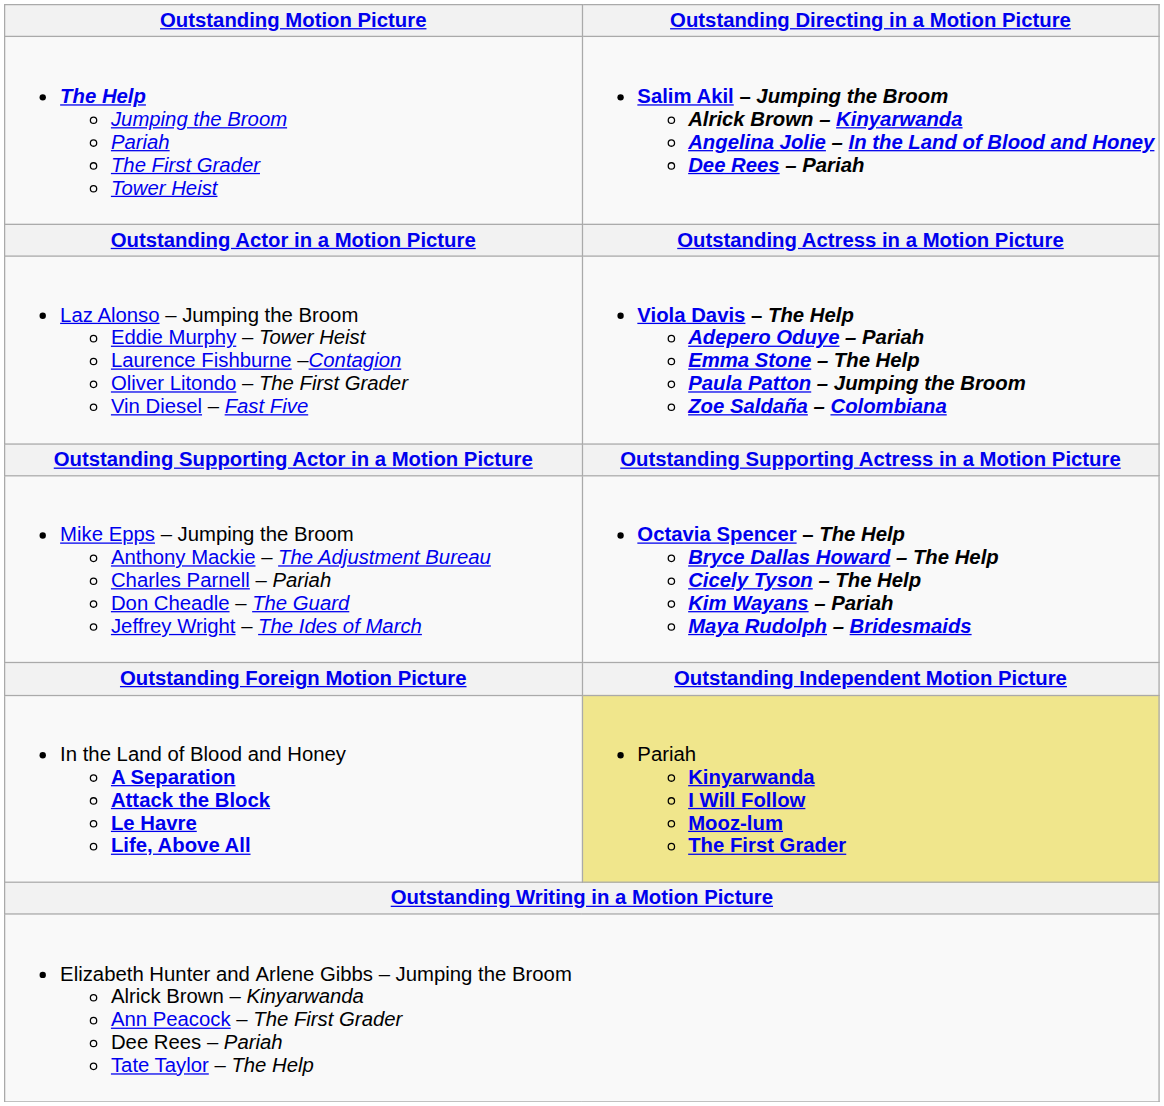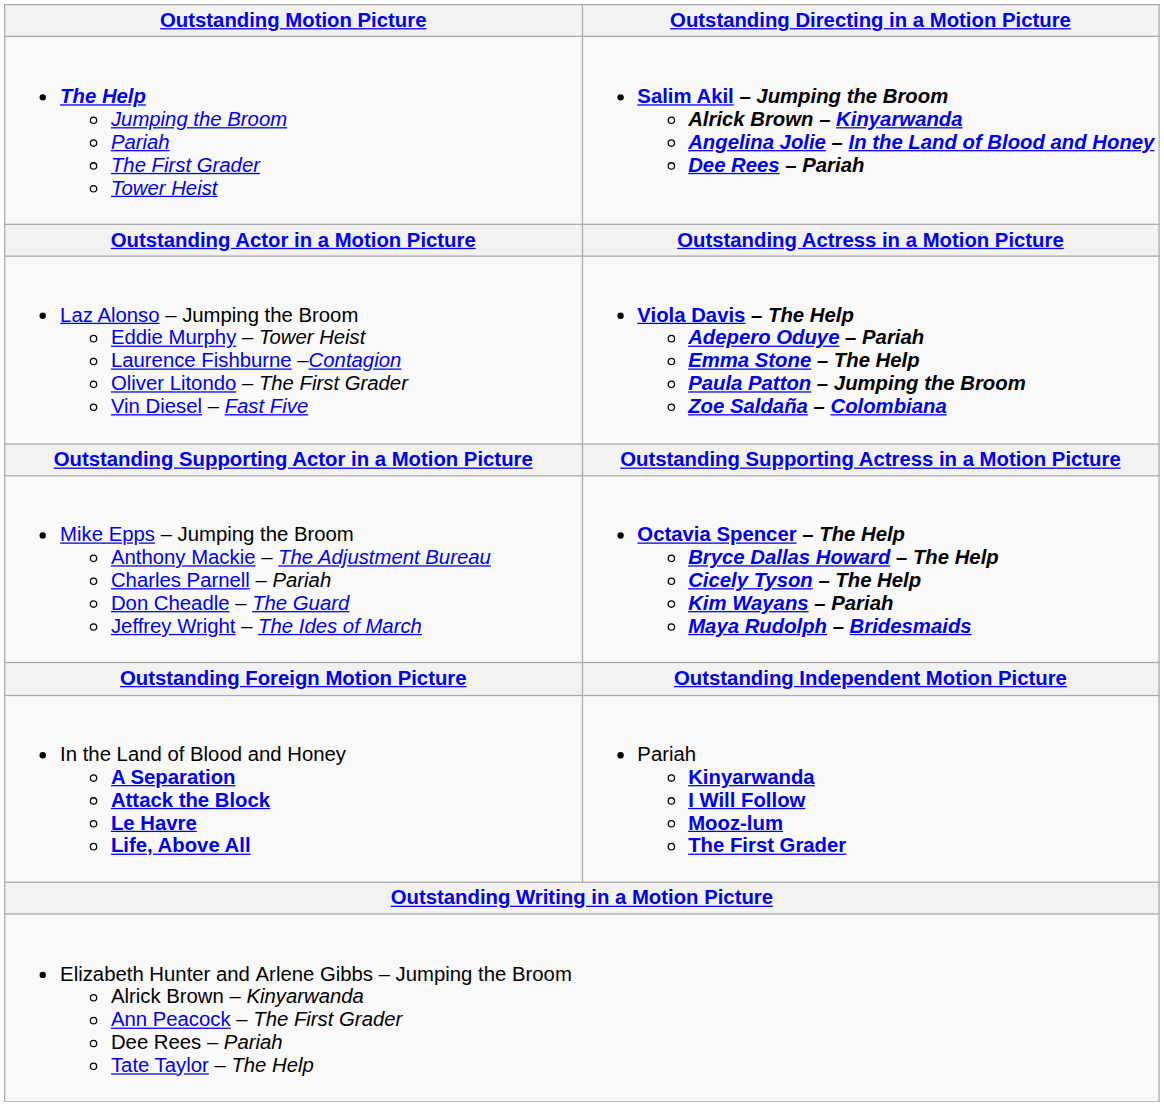row 8 | Outstanding Directing in a Motion Picture: khaki background -> no background
